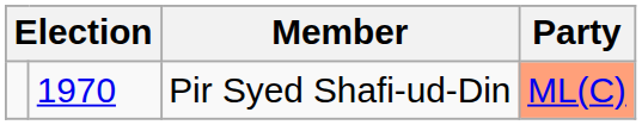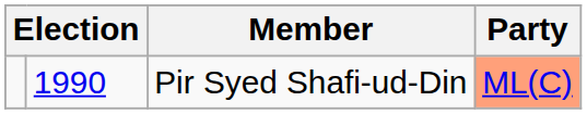Pir Syed Shafi-ud-Din | column 2: 1970 -> 1990
